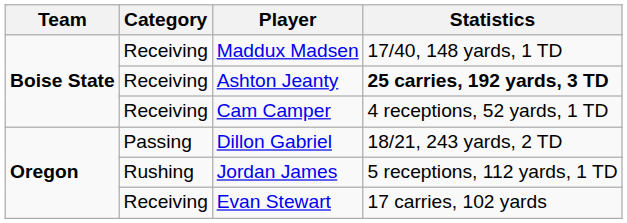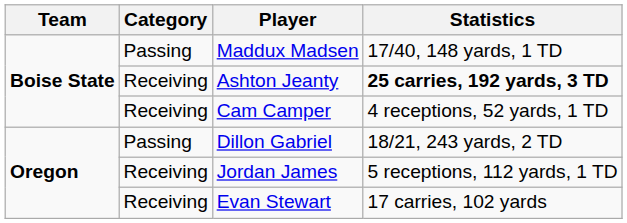Maddux Madsen | Category: Receiving -> Passing
Jordan James | Category: Rushing -> Receiving
